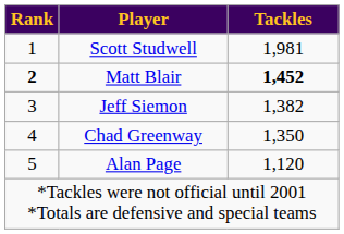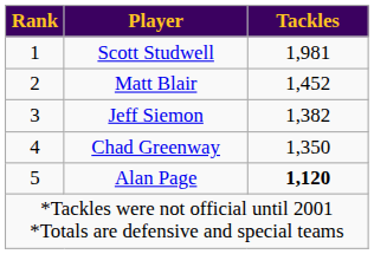Matt Blair | Rank: bold -> normal
Matt Blair | Tackles: bold -> normal
Alan Page | Tackles: normal -> bold
